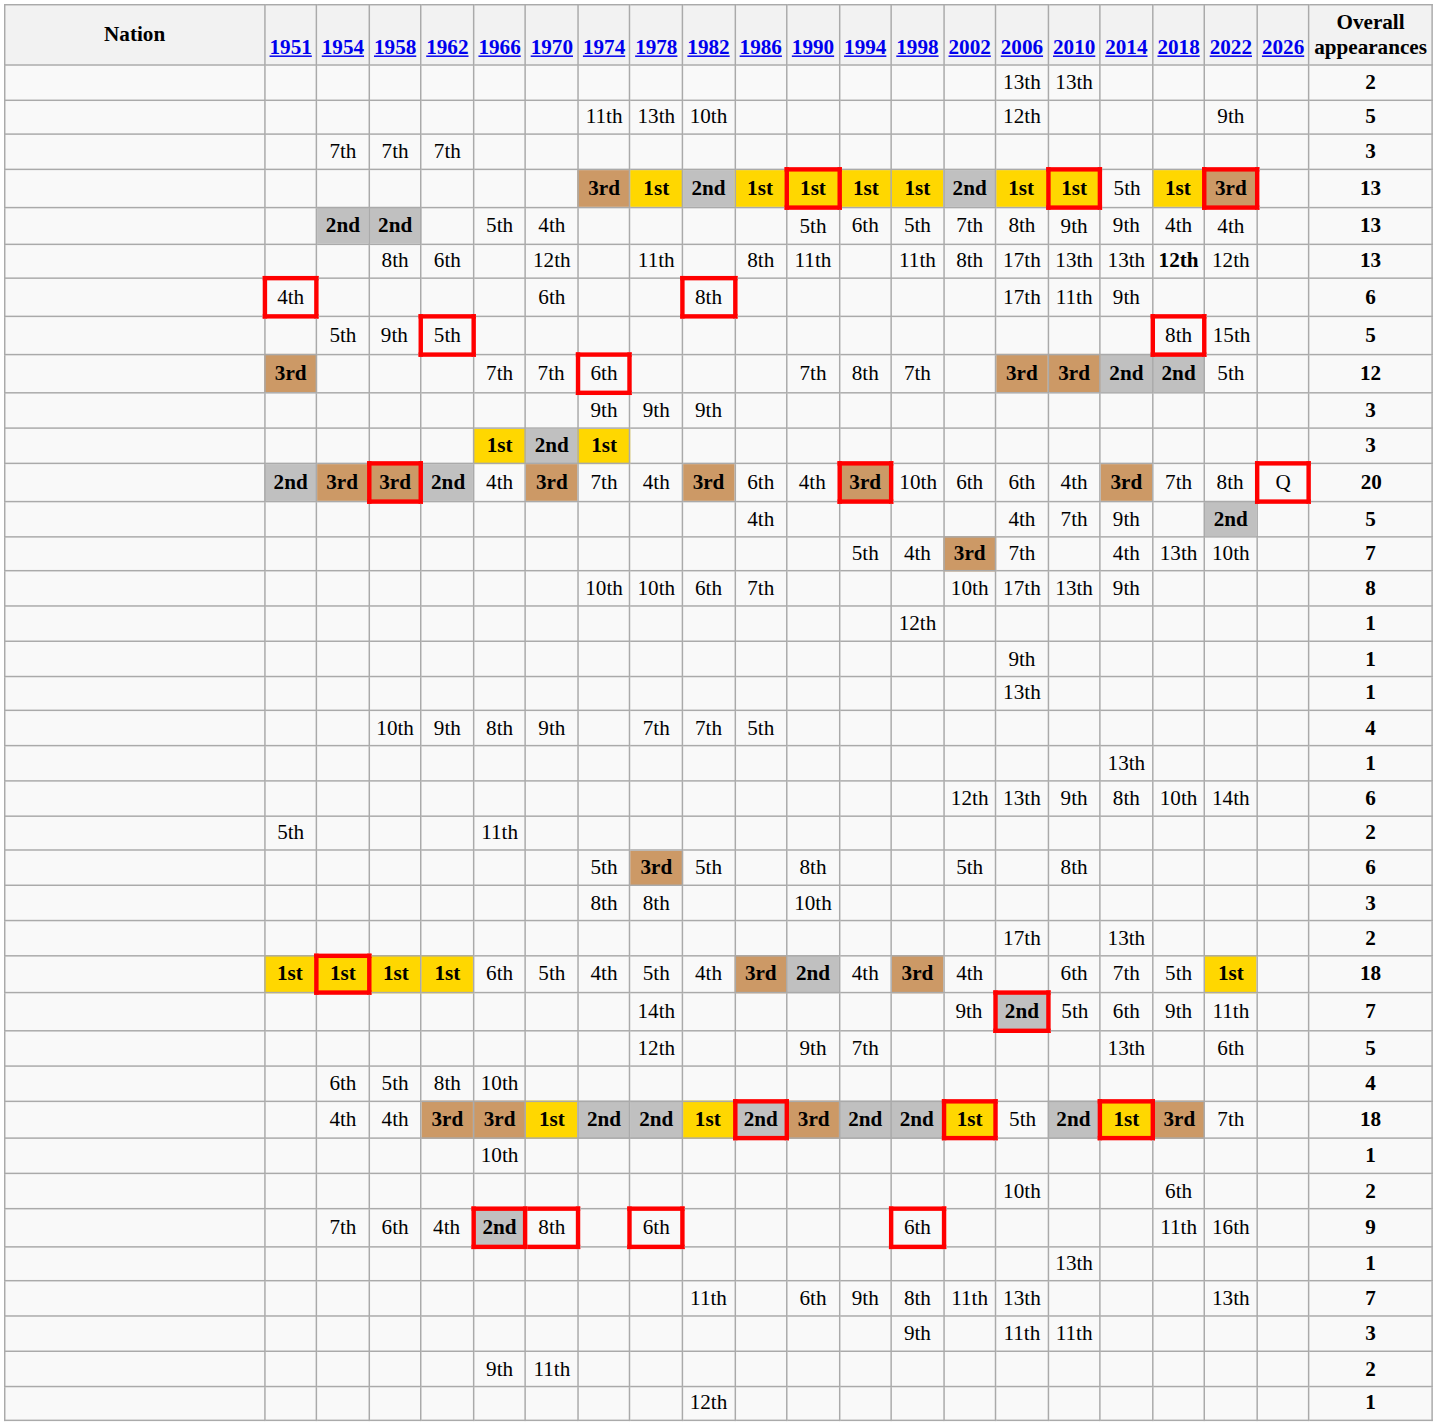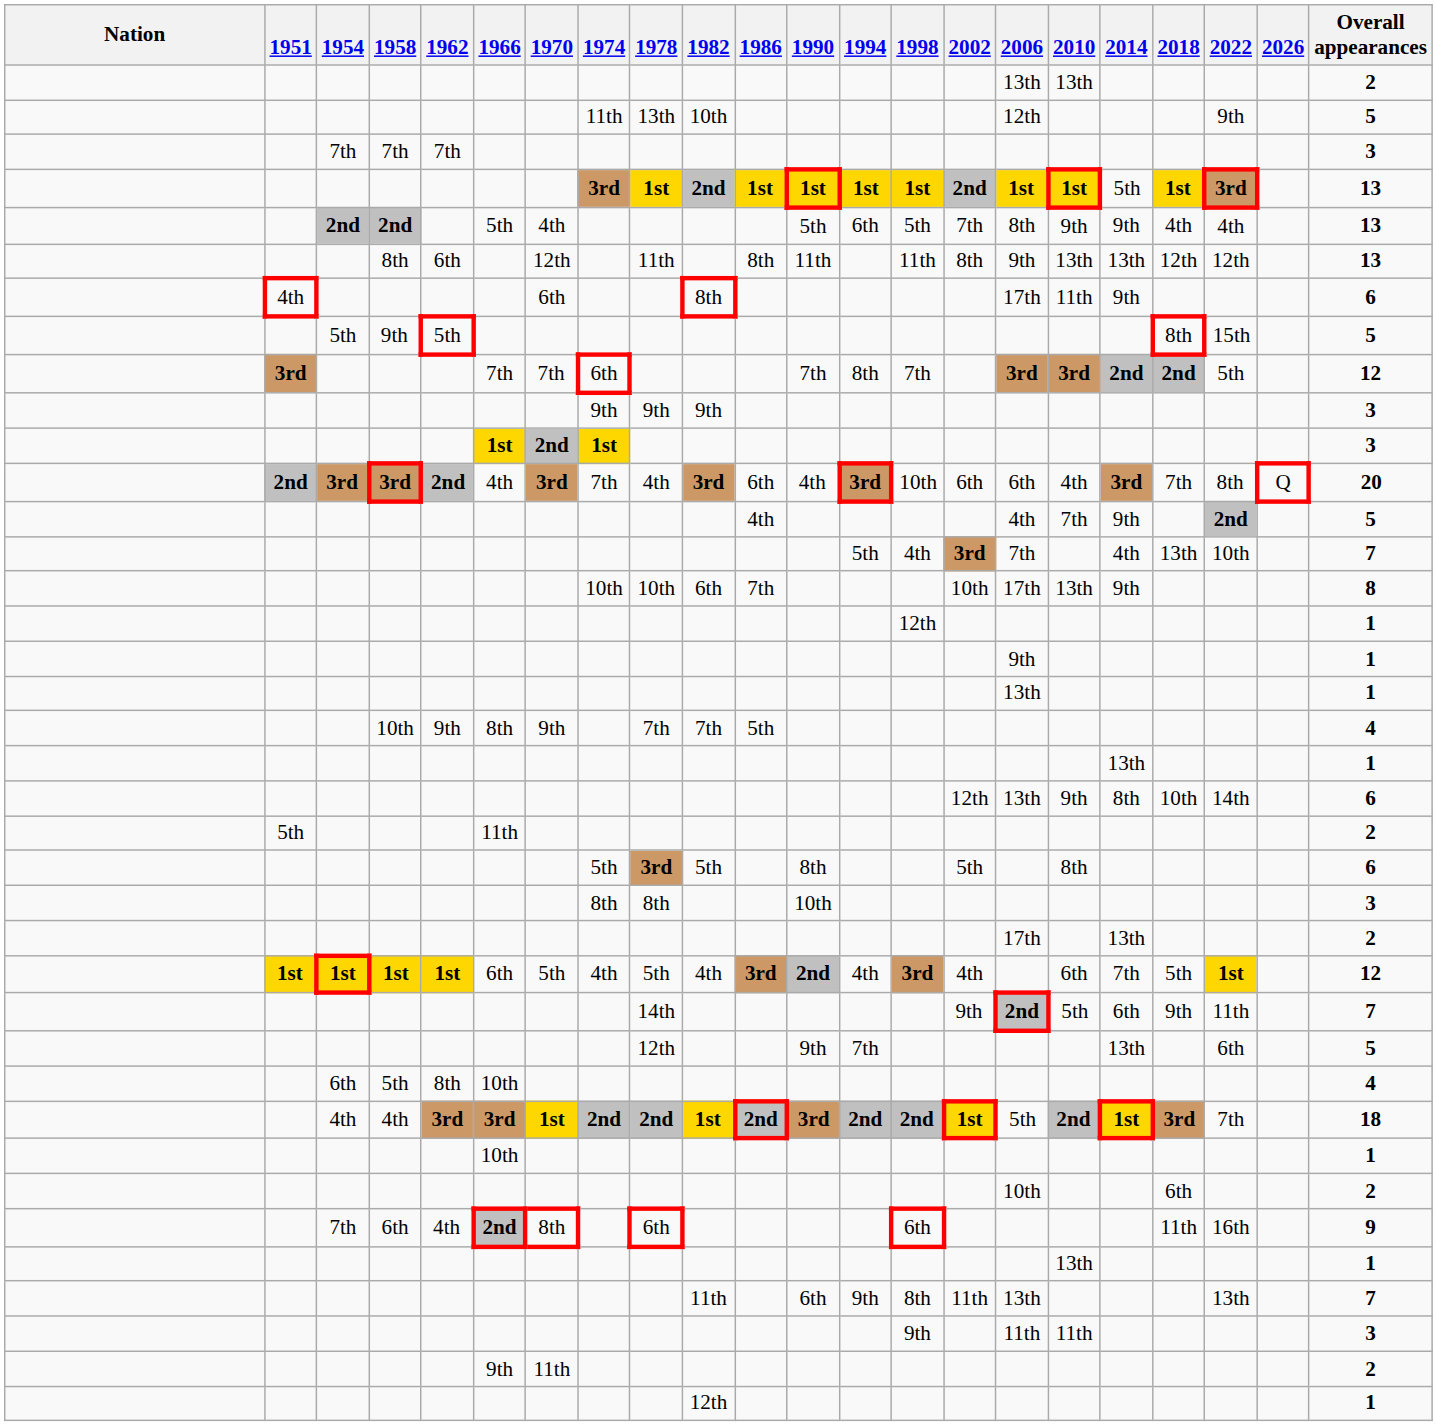row 7 | 2006: 17th -> 9th
row 7 | 2018: bold -> normal
row 27 | Overall appearances: 18 -> 12
